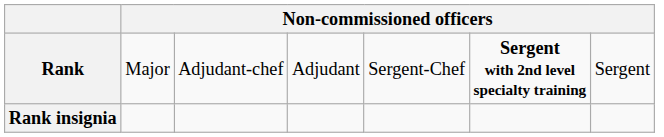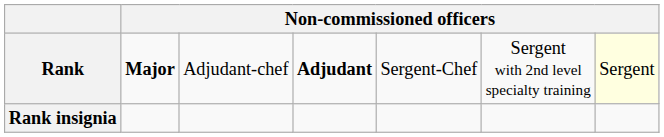Rank | column 2: normal -> bold
Rank | column 4: normal -> bold
Rank | column 6: bold -> normal
Rank | column 7: no background -> lightyellow background
